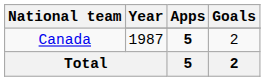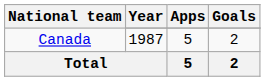1987 | Apps: bold -> normal
